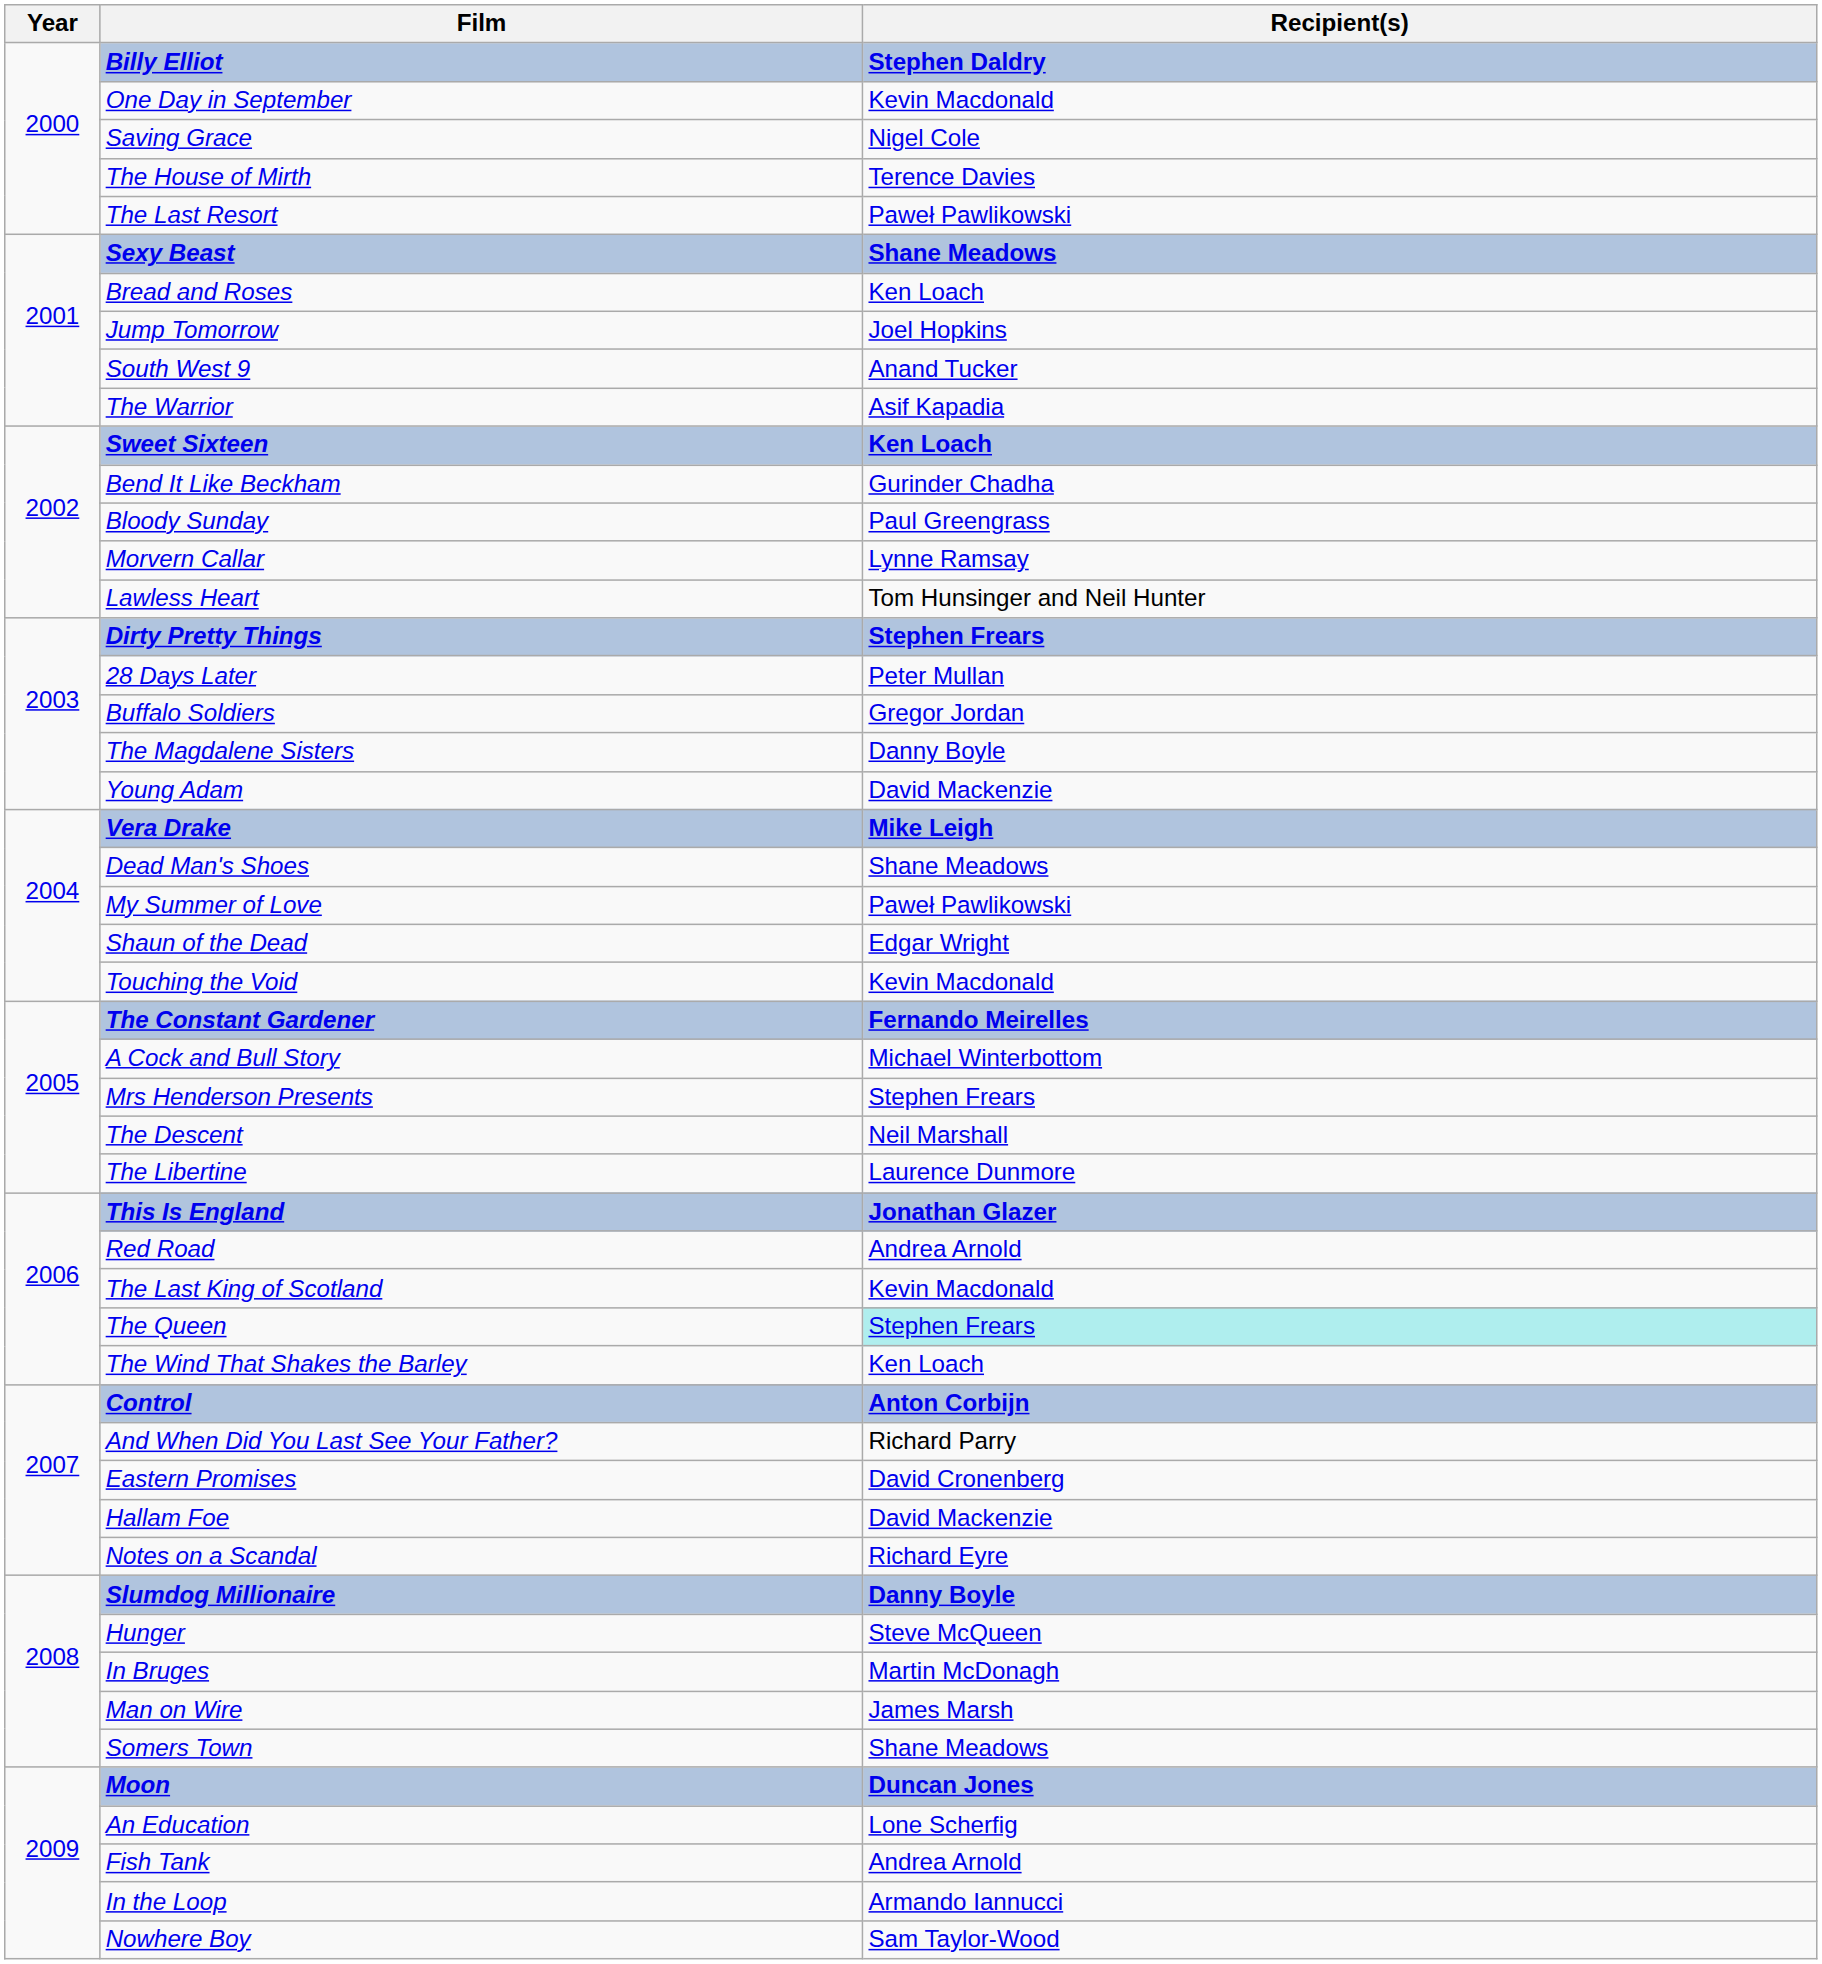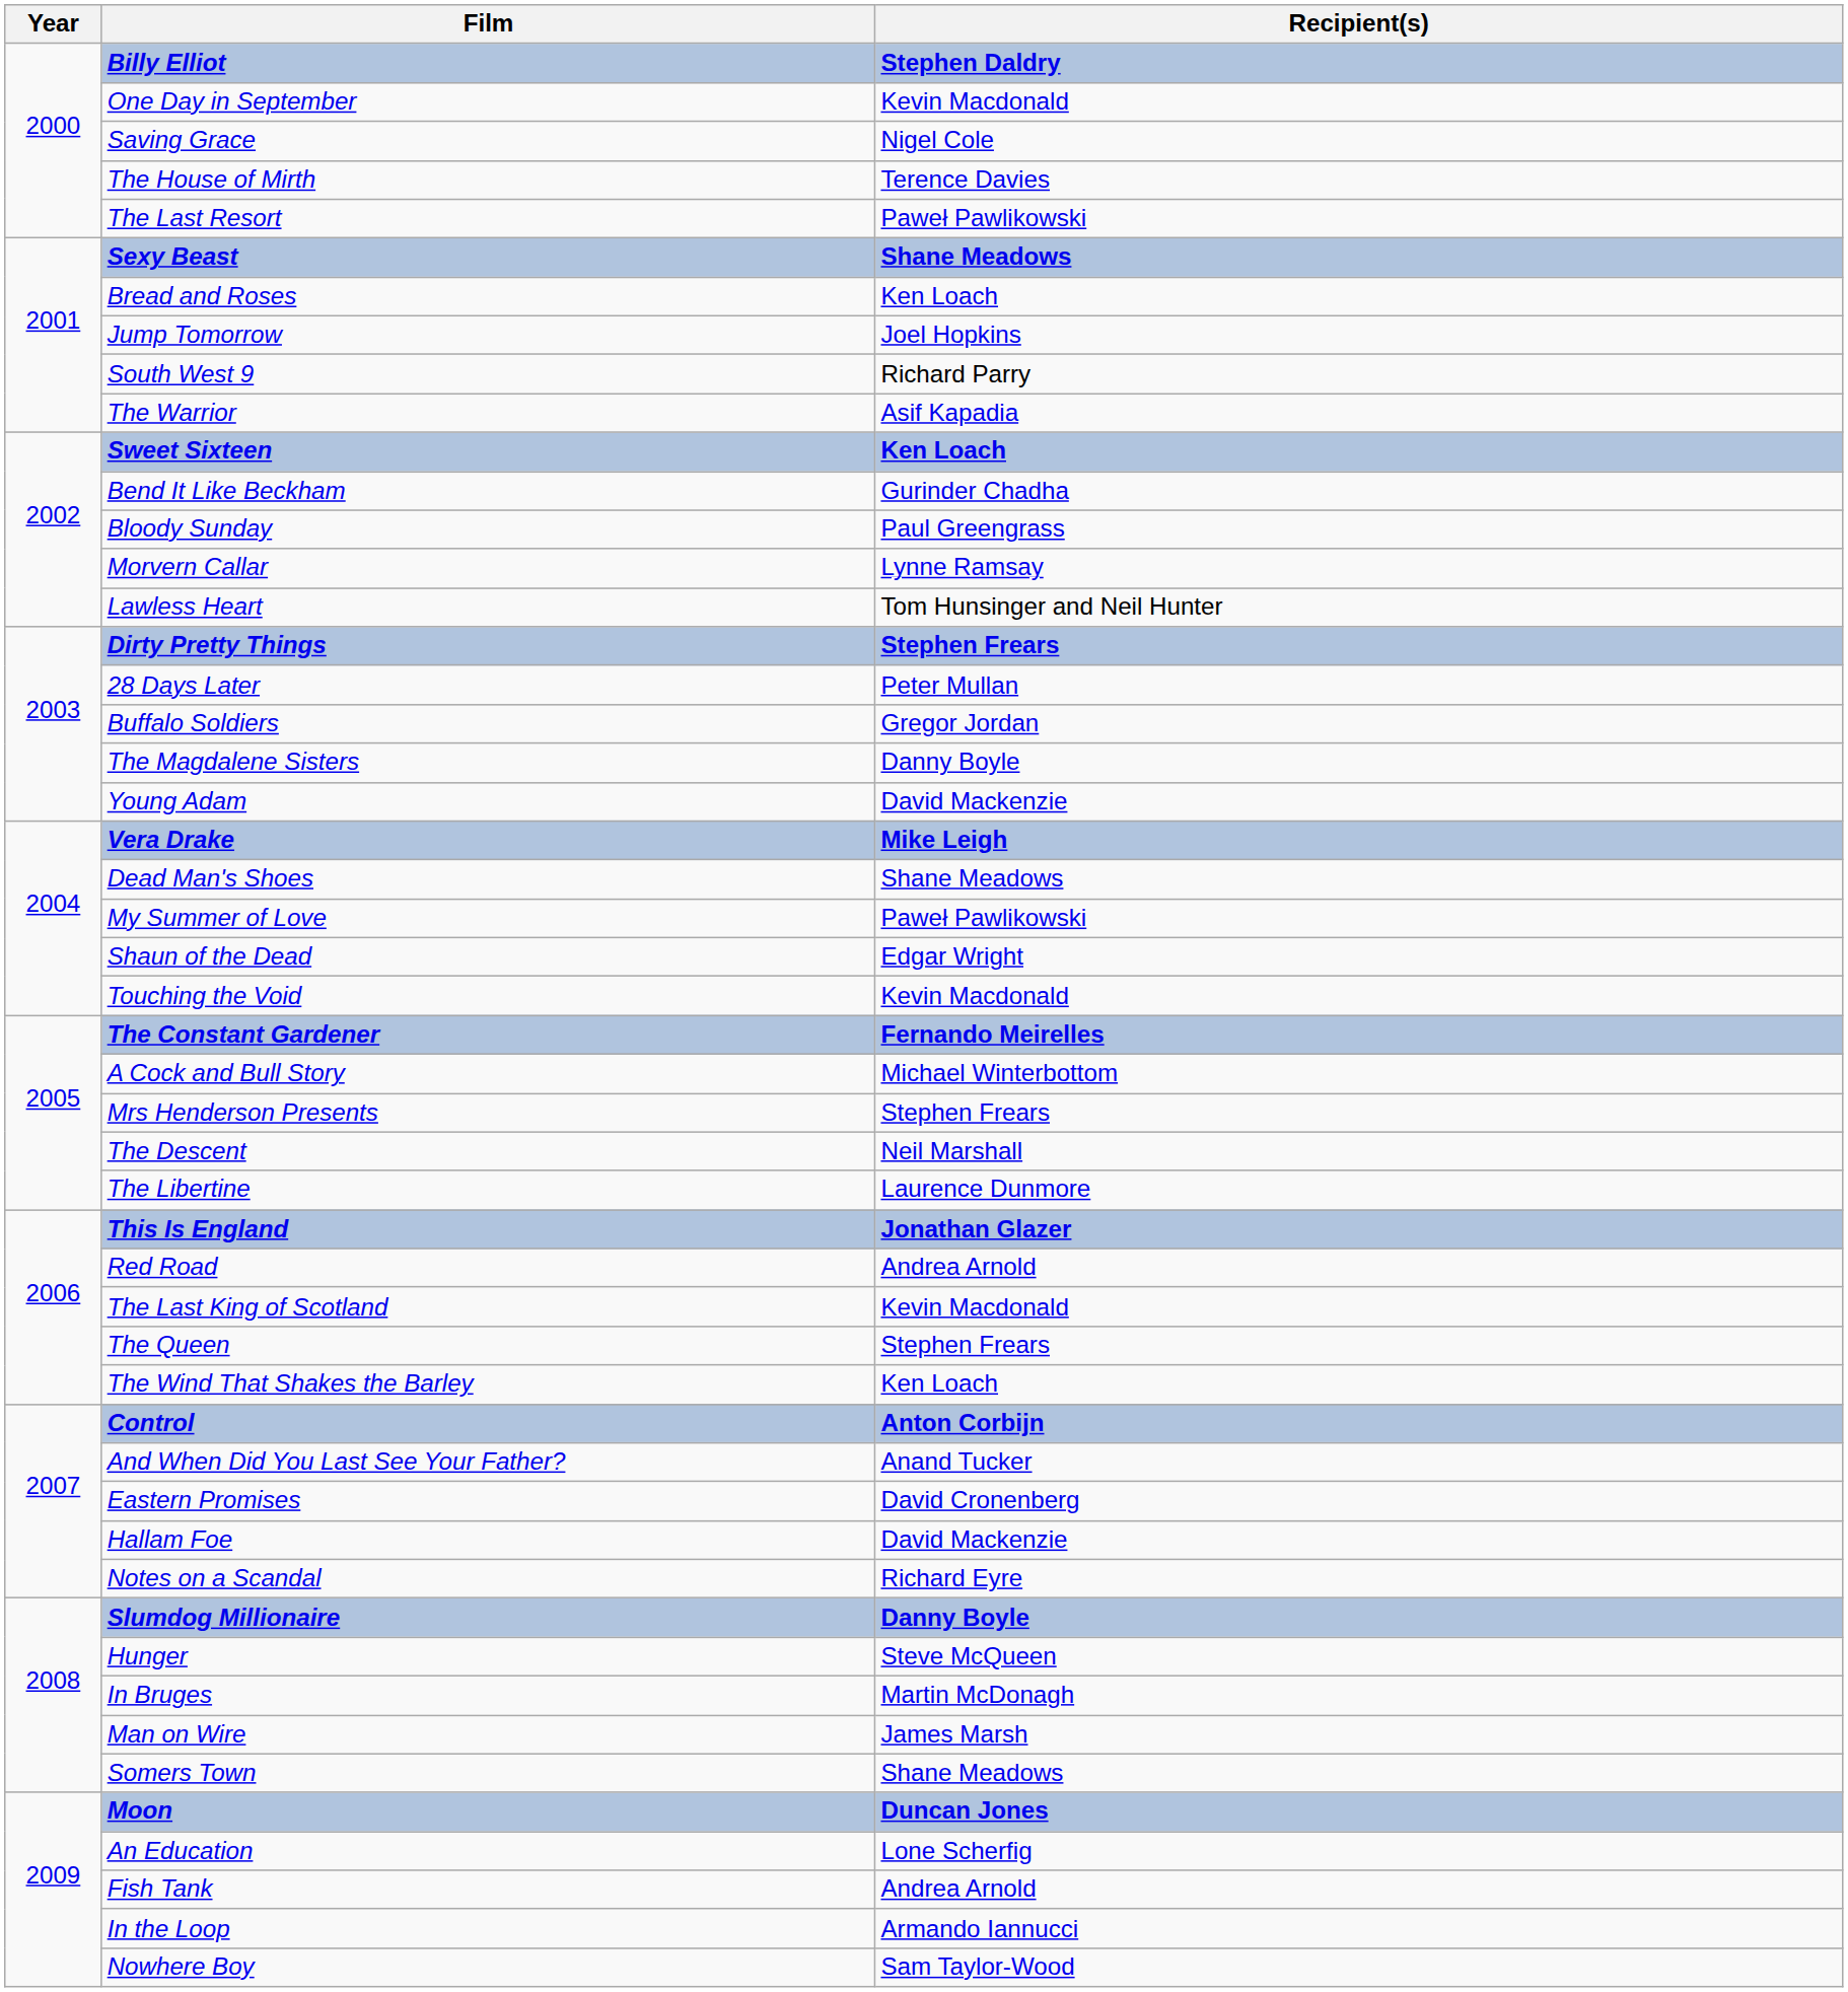South West 9 | Recipient(s): Anand Tucker -> Richard Parry
The Queen | Recipient(s): paleturquoise background -> no background
And When Did You Last See Your Father? | Recipient(s): Richard Parry -> Anand Tucker
